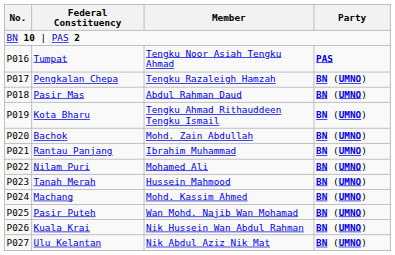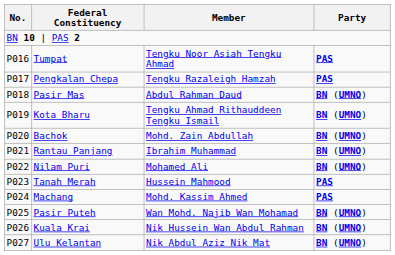Pengkalan Chepa | Party: BN (UMNO) -> PAS
Tanah Merah | Party: BN (UMNO) -> PAS
Machang | Party: BN (UMNO) -> PAS
